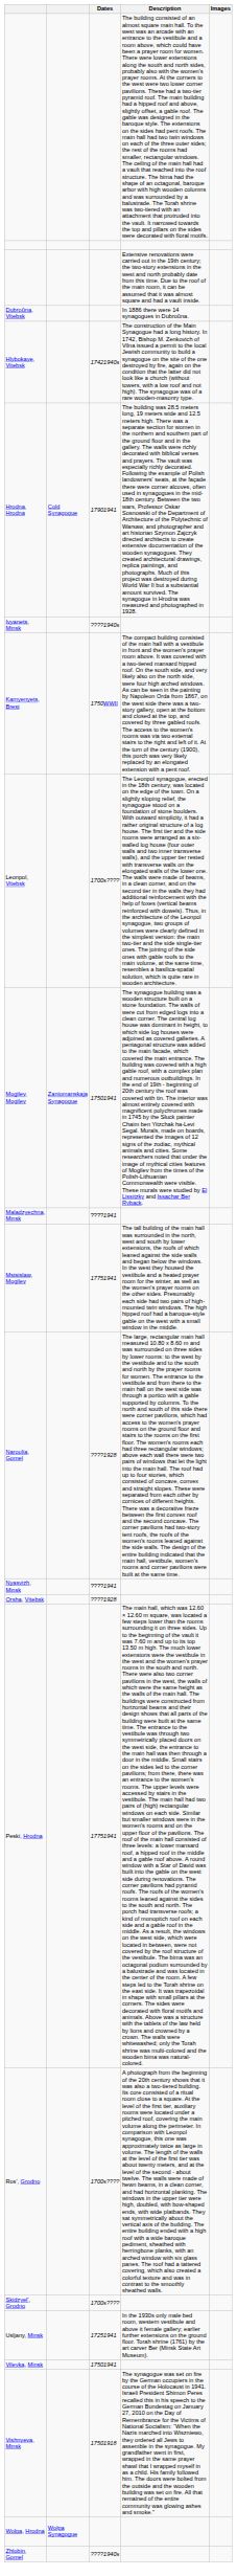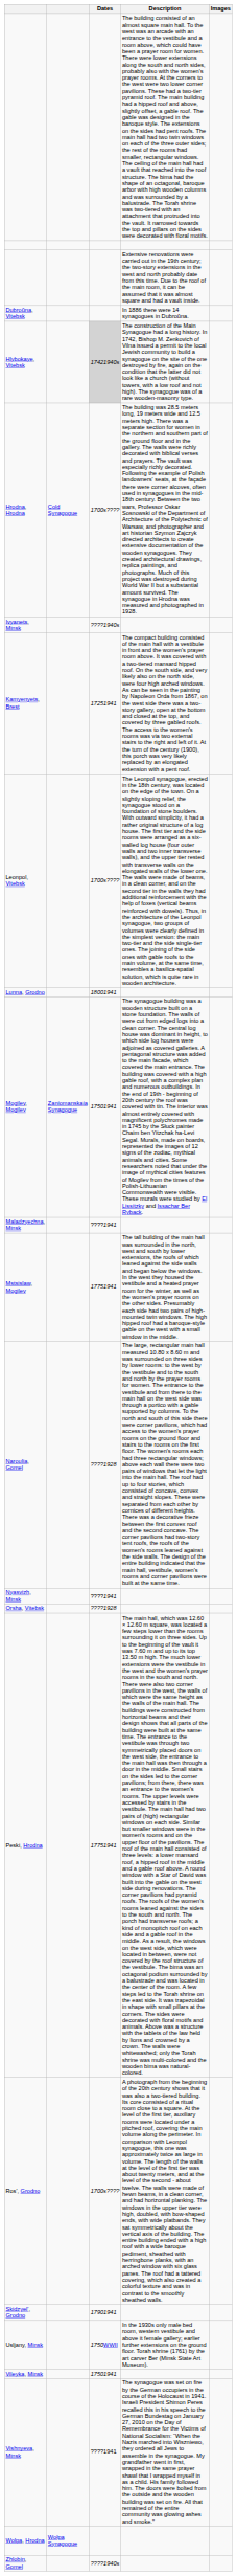Hlybokaye, Vitebsk | Dates: no background -> lightgrey background
Hrodna, Hrodna | Dates: 17901941 -> 1700s????
Kamyenyets, Brest | Dates: 1750WWII -> 17251941
+ row: Lunna, Grodno | 18001941
Skidzyelʹ, Grodno | Dates: 1700s???? -> 17901941
Usljany, Minsk | Dates: 17251941 -> 1750WWII
Vishnyeva, Minsk | Dates: 17501918 -> ????1941
